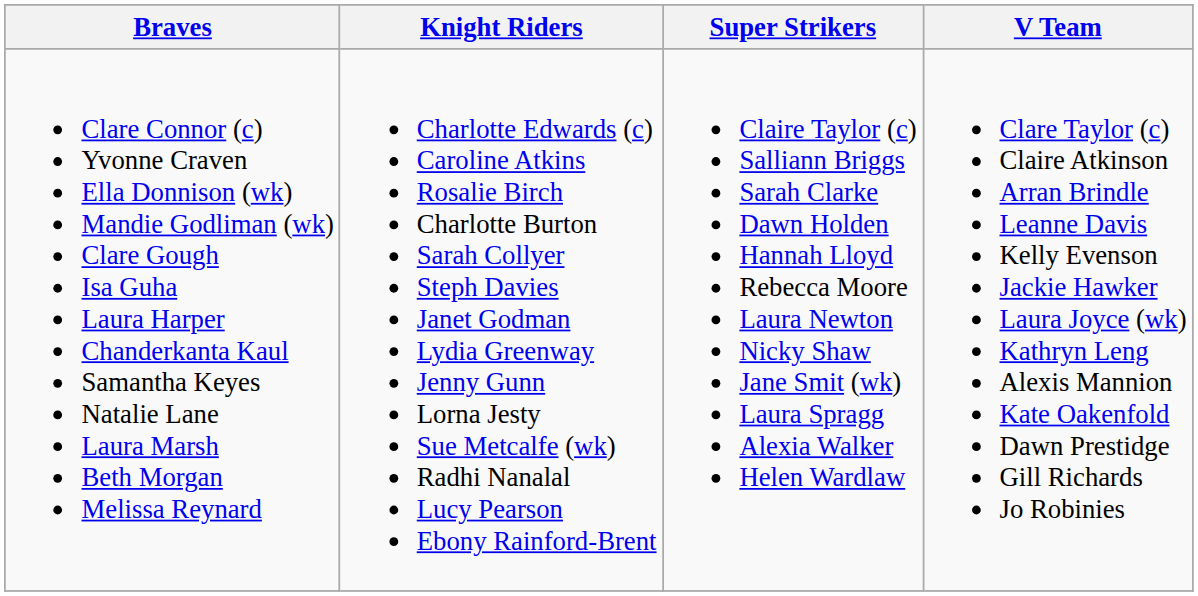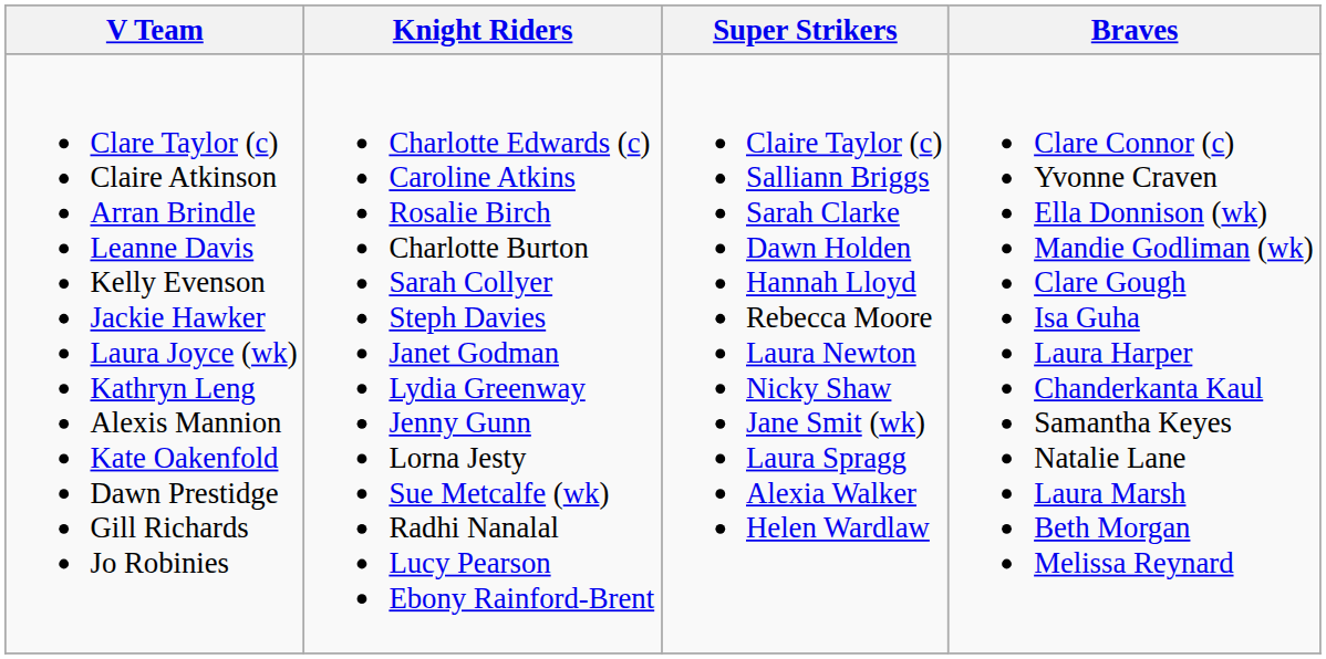columns swapped: Braves <-> V Team
